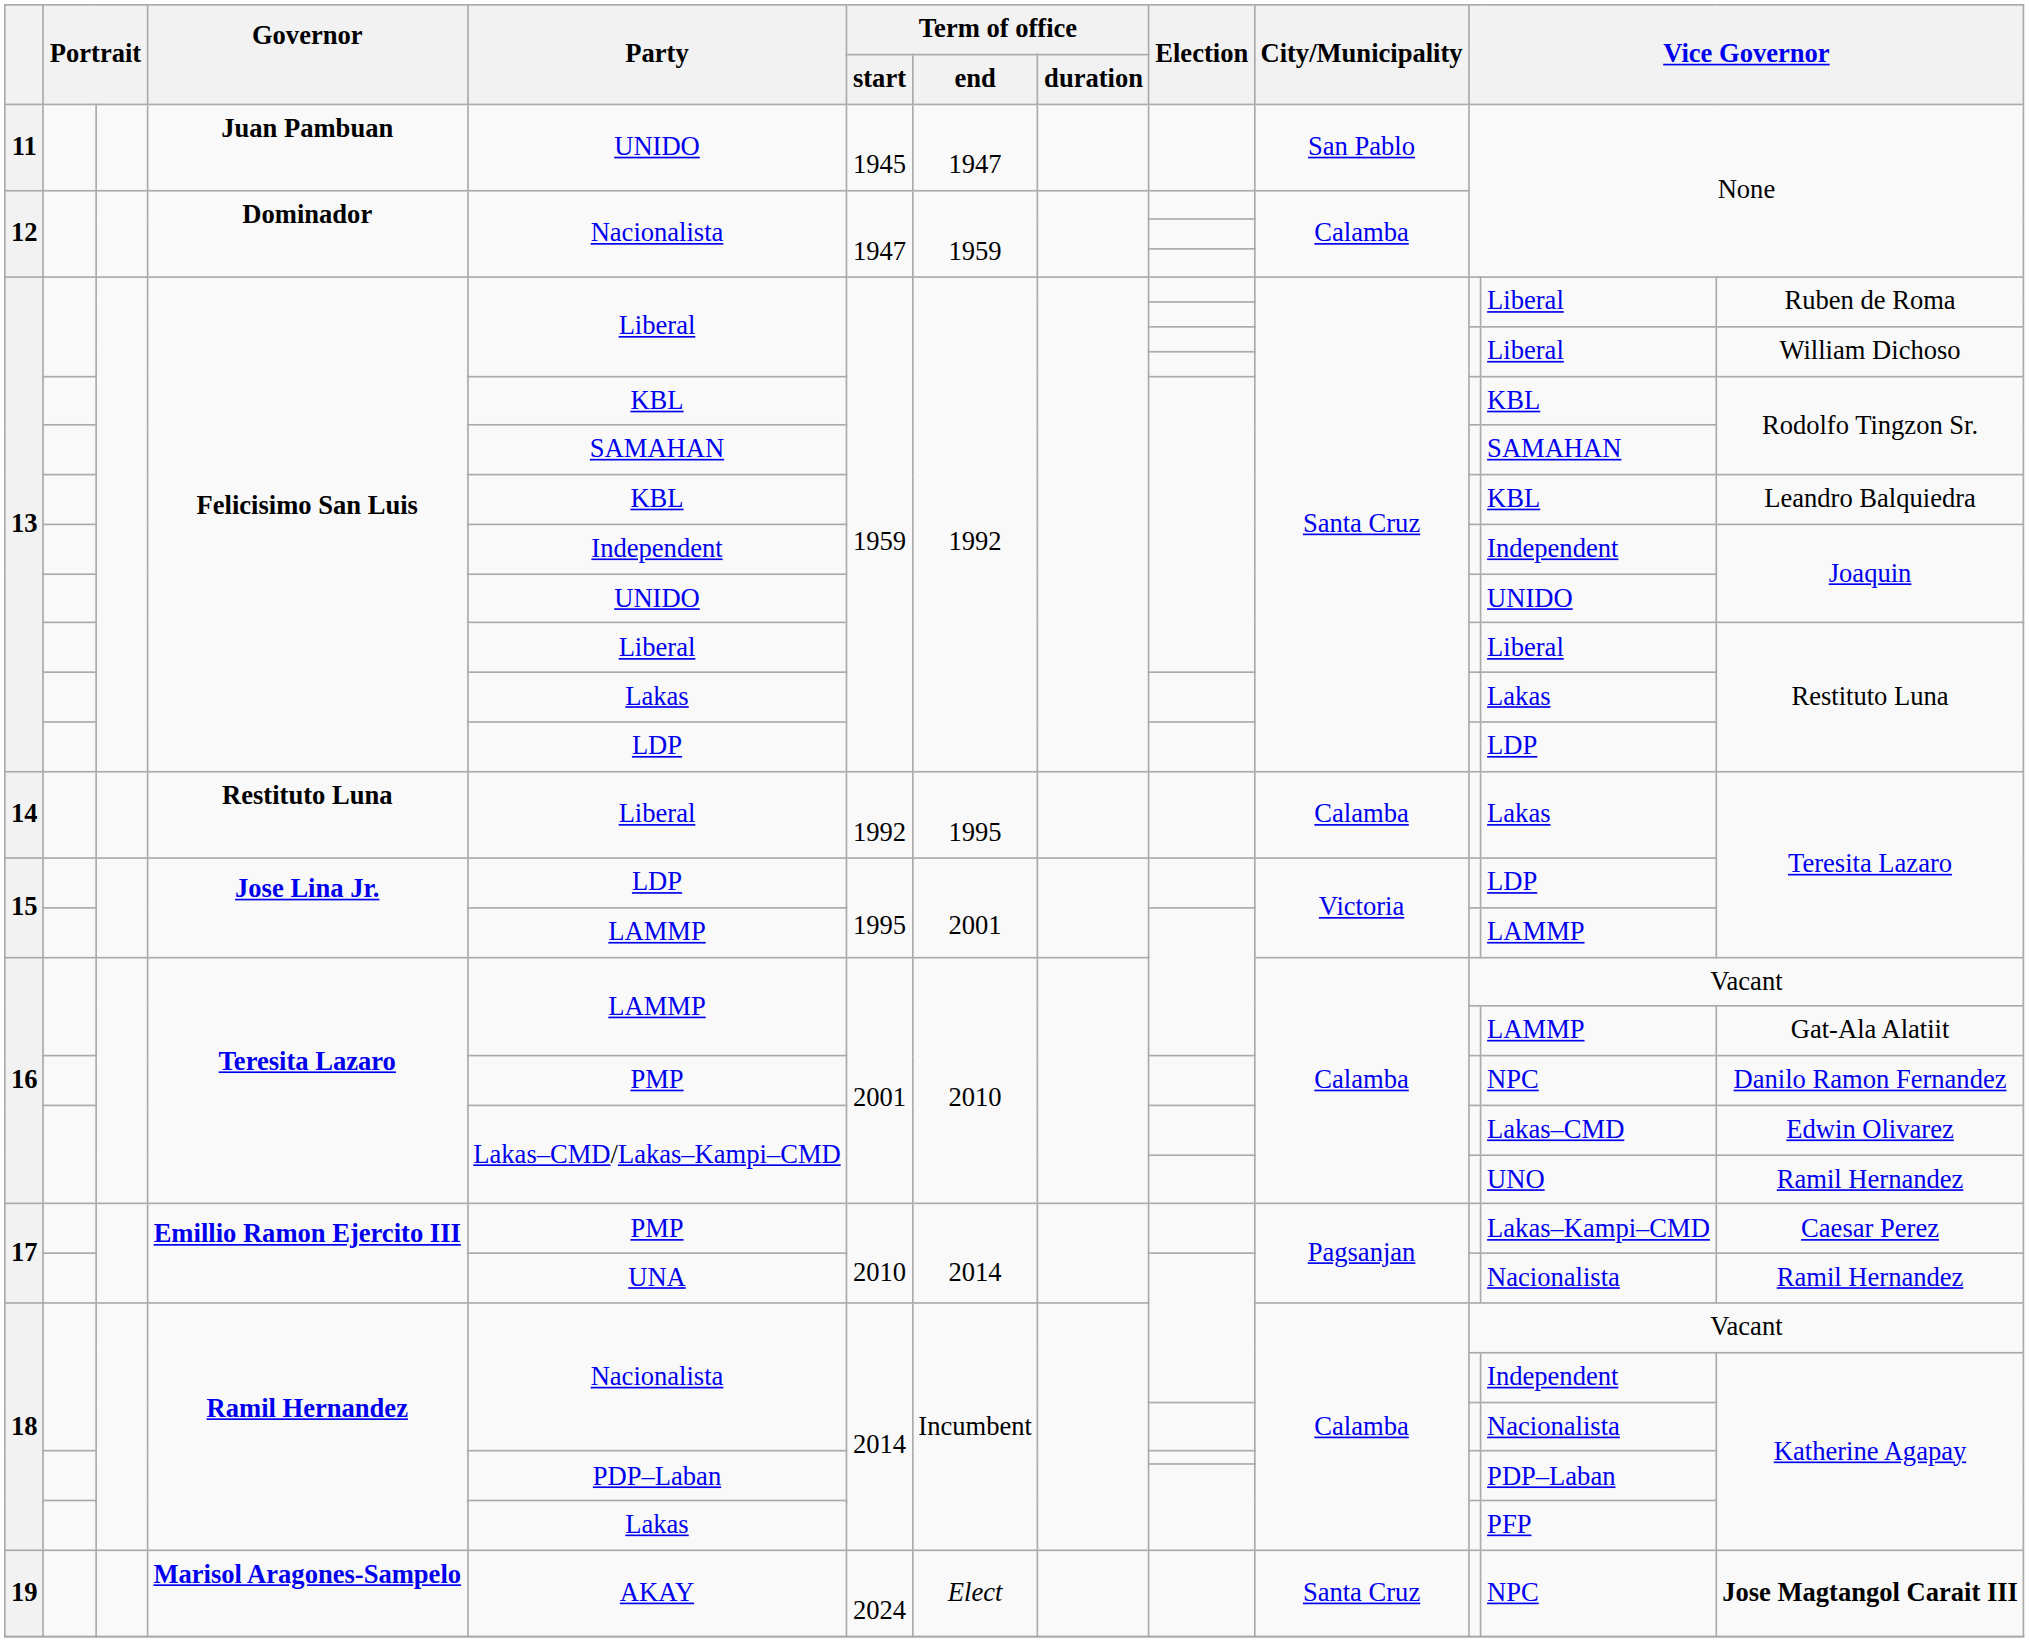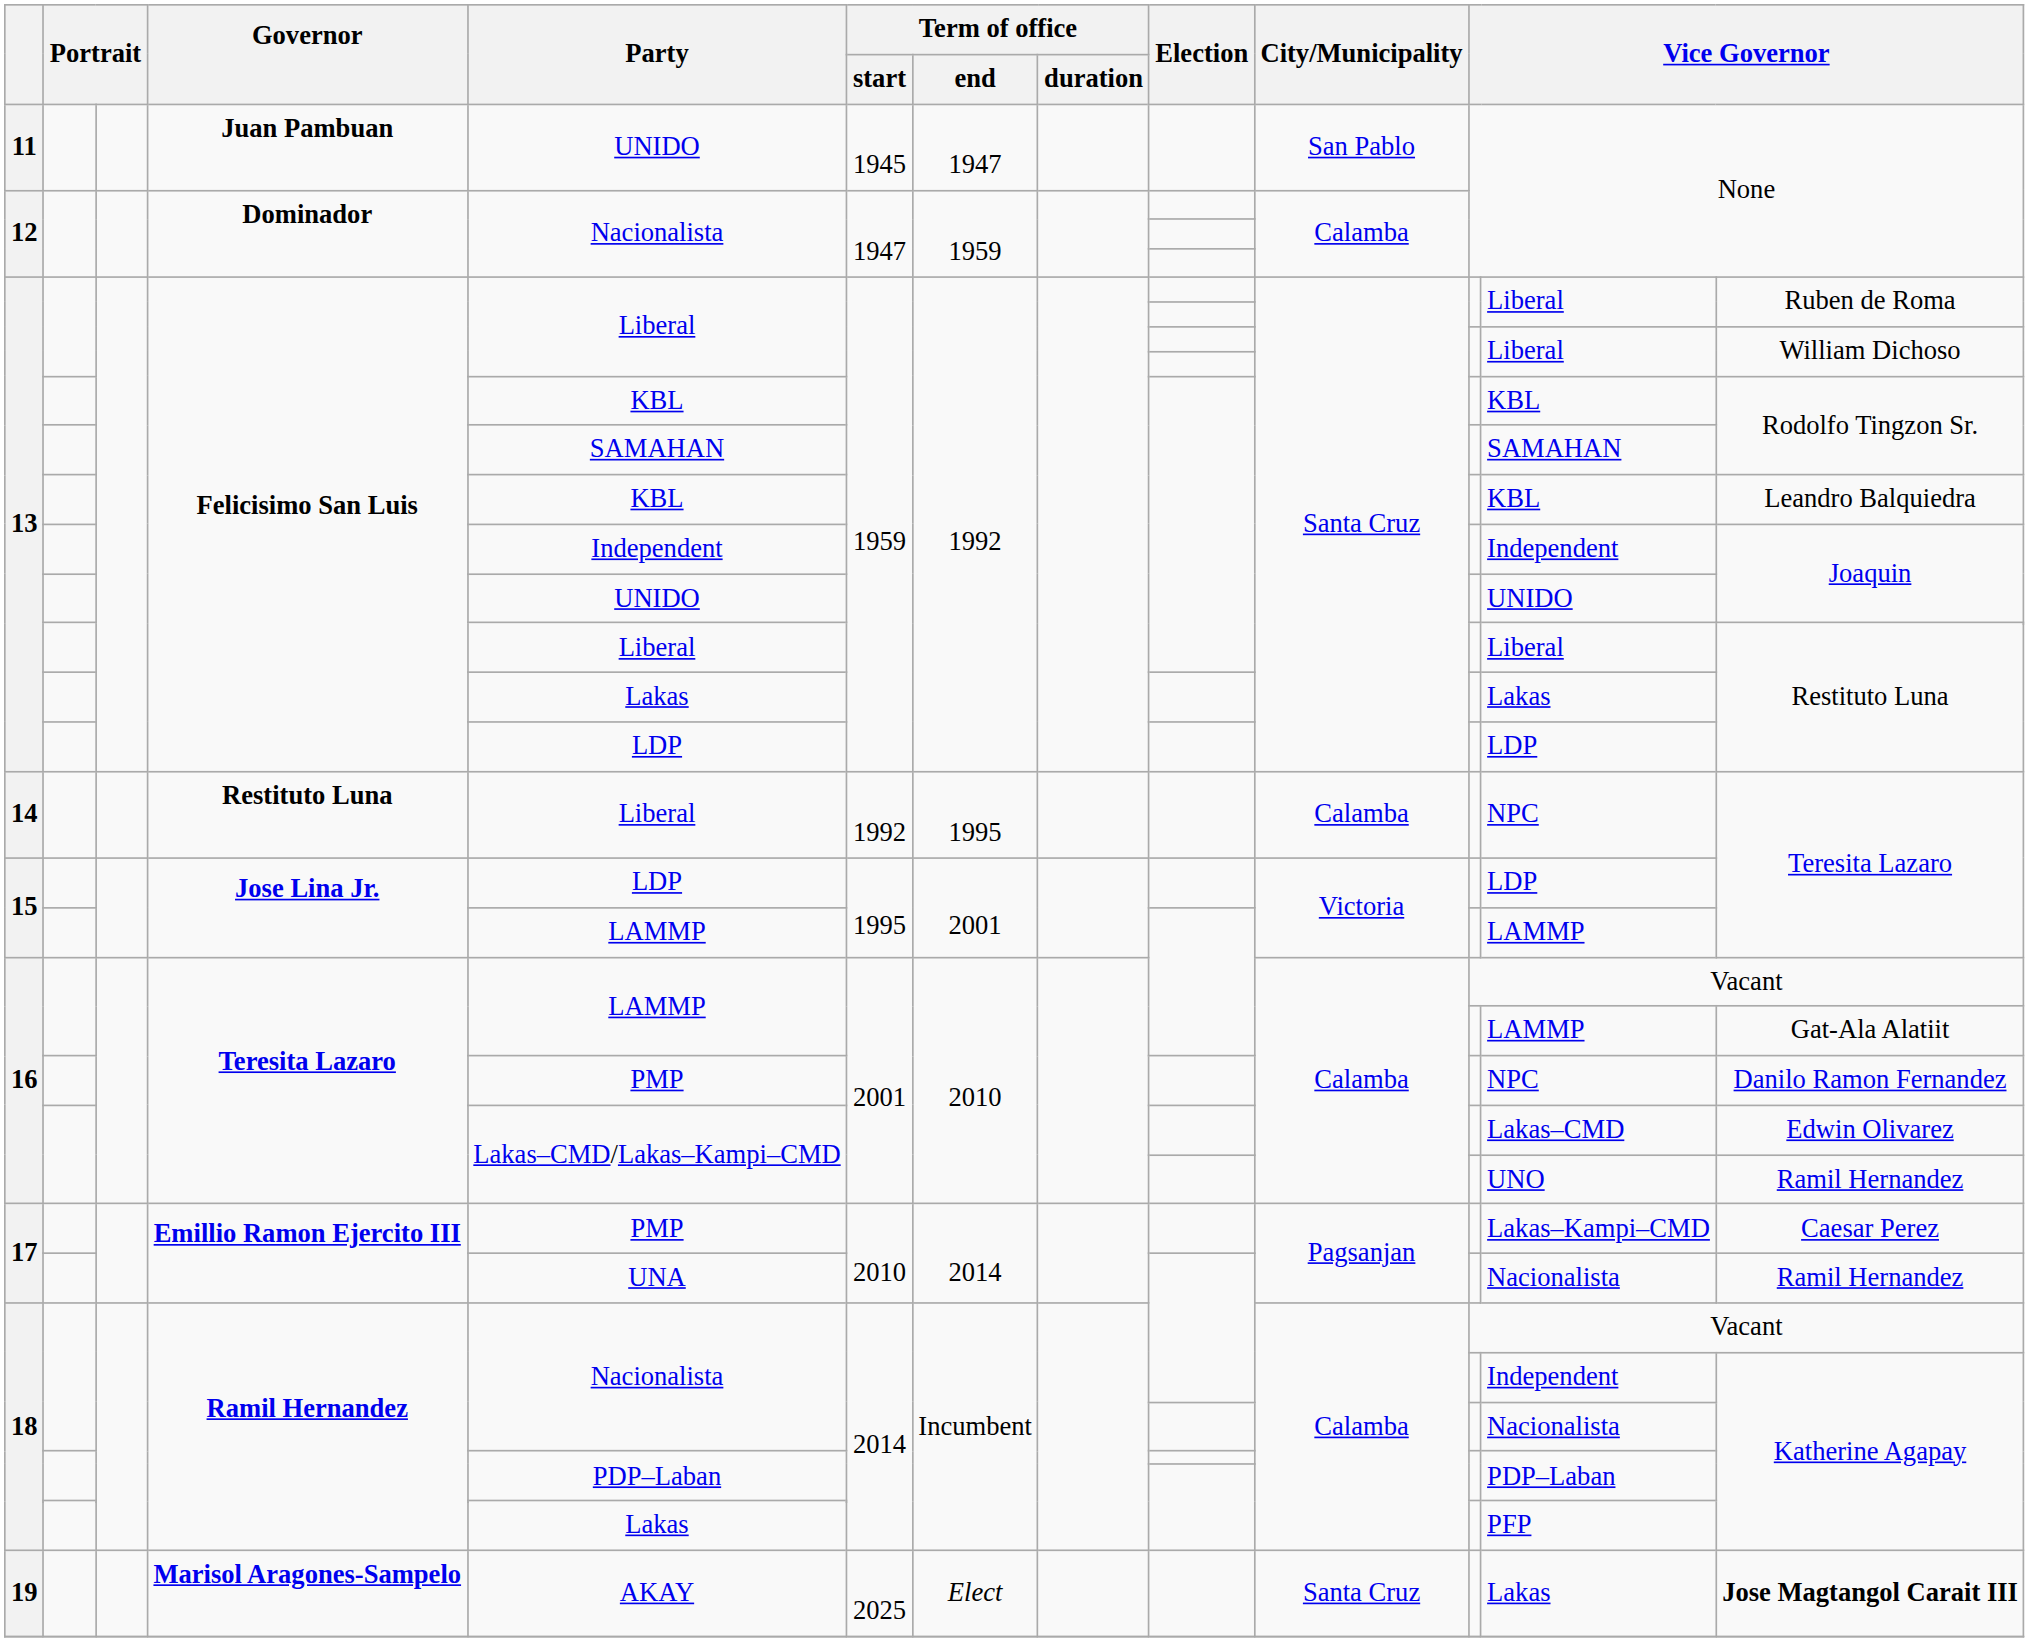14 | column 12: Lakas -> NPC
19 | Term of office / start: 2024 -> 2025
19 | column 12: NPC -> Lakas
